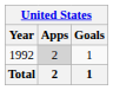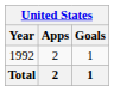1992 | Apps: lightgrey background -> no background
